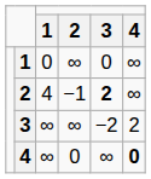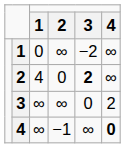row 3 | column 5: 0 -> −2
row 4 | column 4: −1 -> 0
row 5 | column 5: −2 -> 0
row 6 | column 4: 0 -> −1
